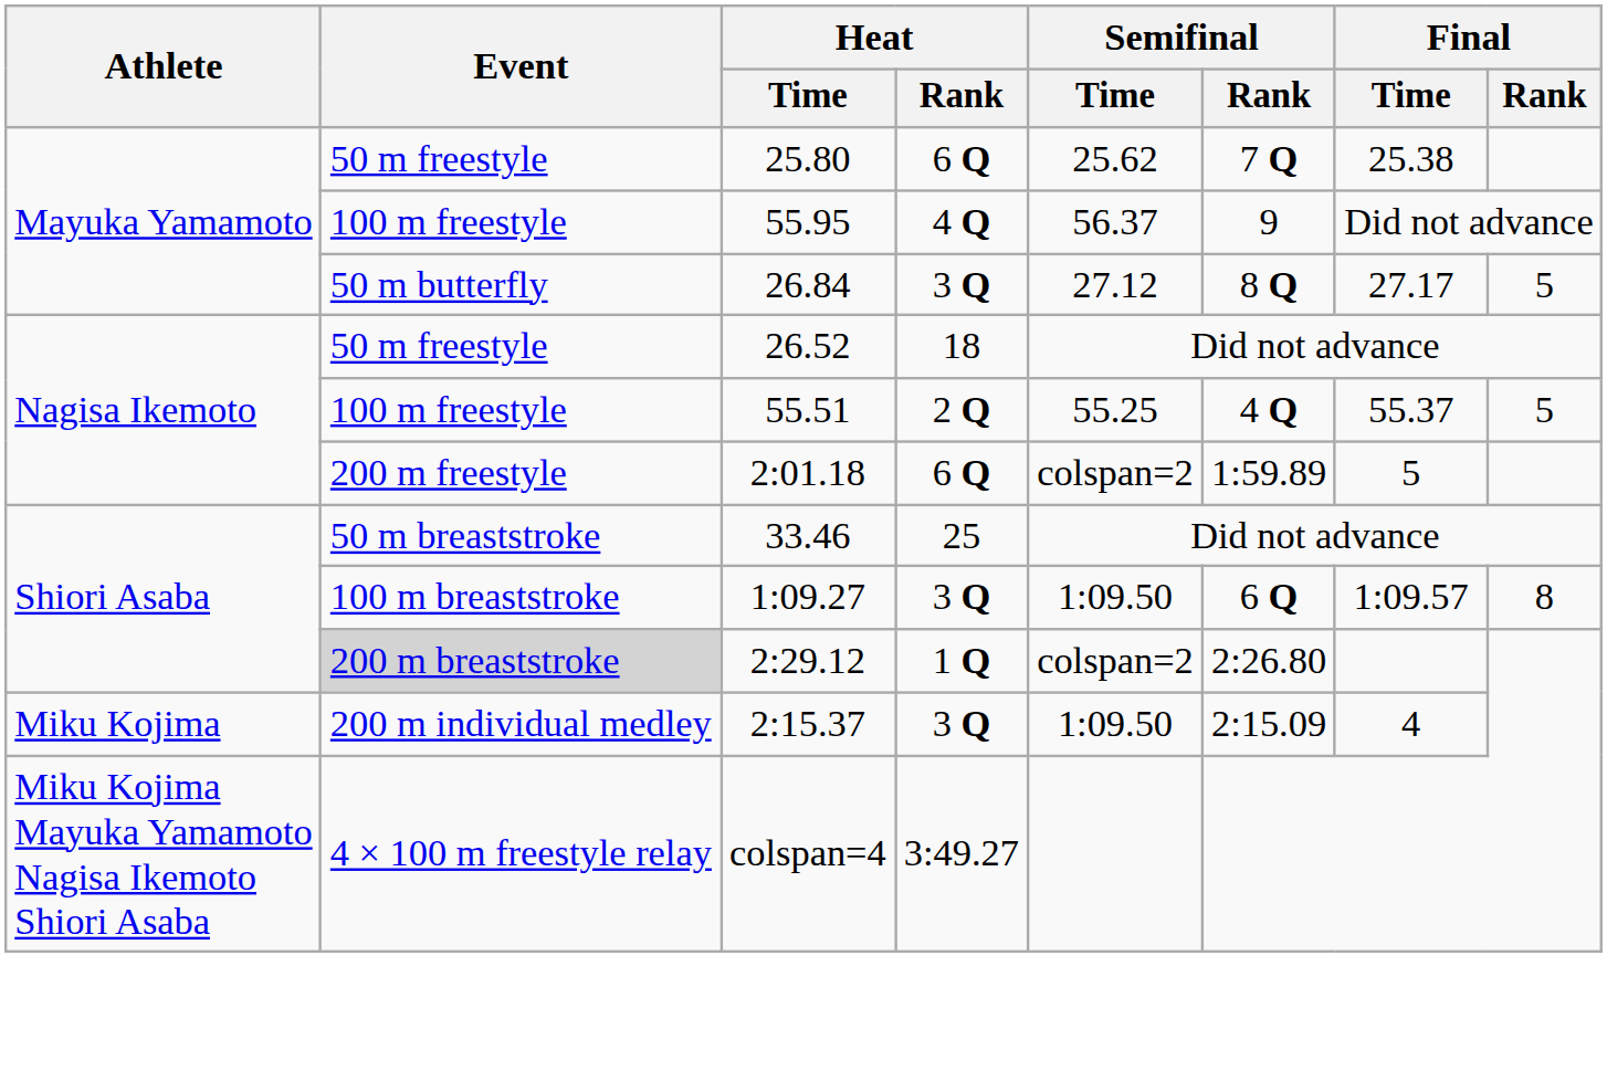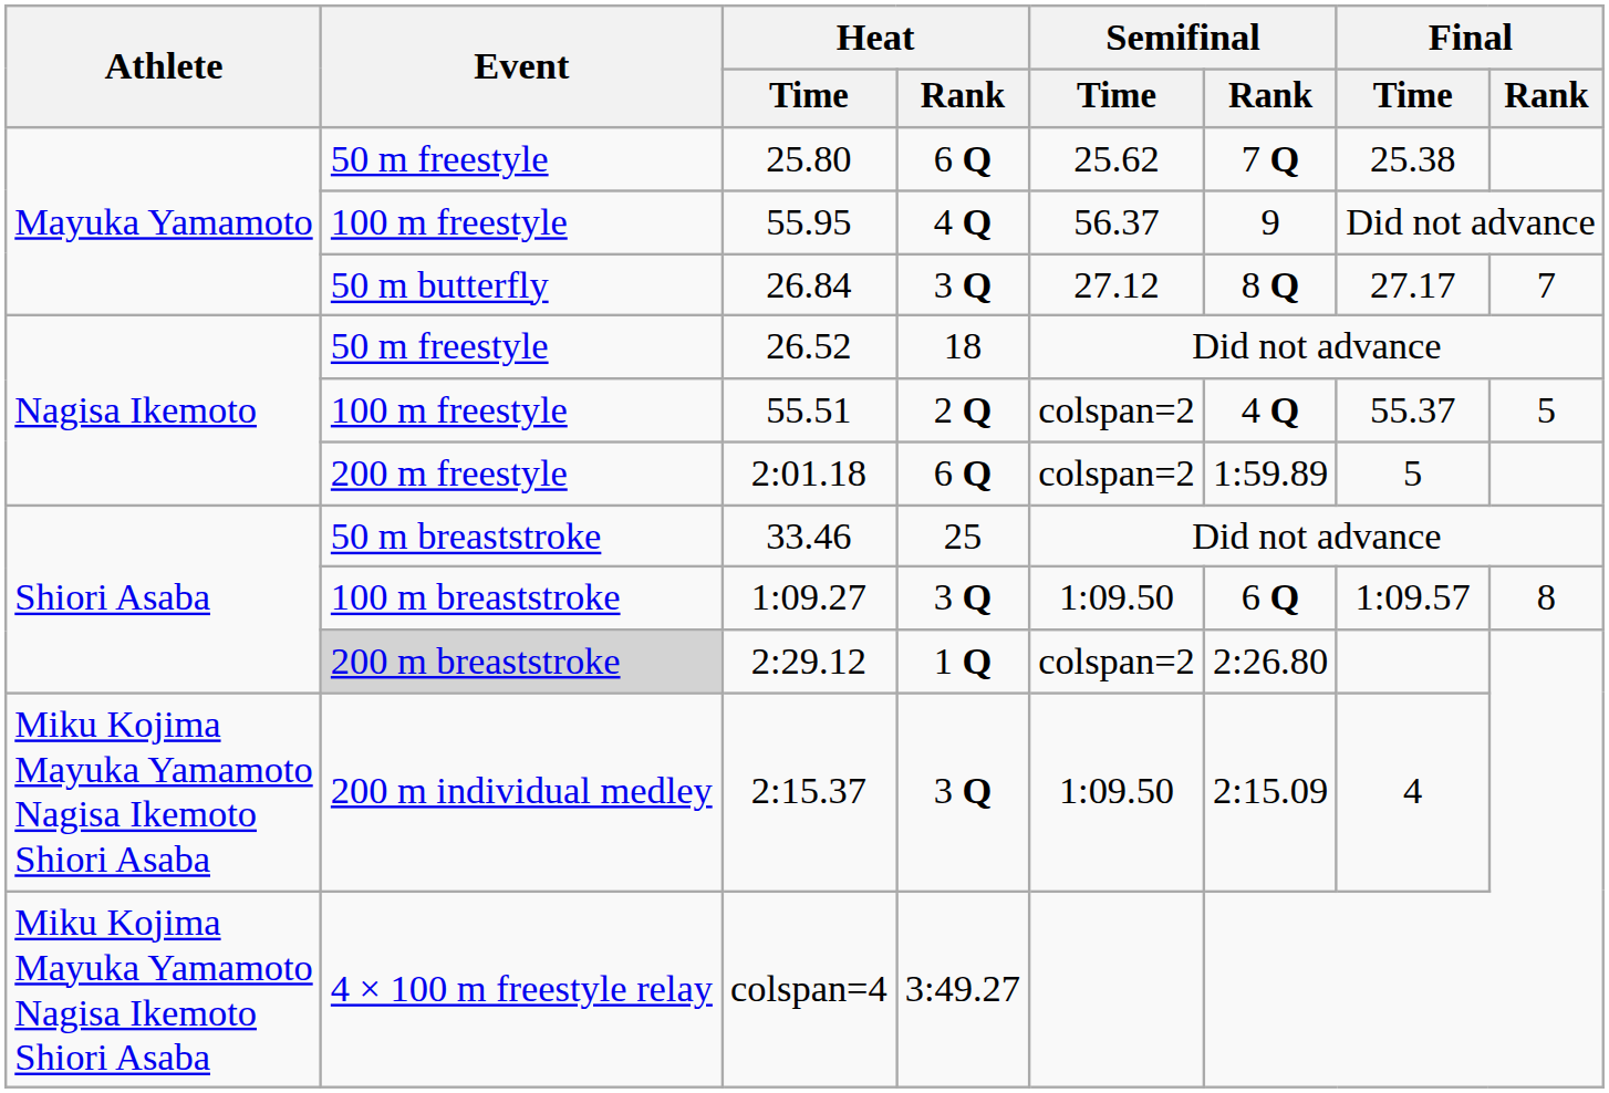26.84 | Final / Rank: 5 -> 7
55.51 | Semifinal / Time: 55.25 -> colspan=2
2:15.37 | Athlete: Miku Kojima -> Miku Kojima Mayuka Yamamoto Nagisa Ikemoto Shiori Asaba
